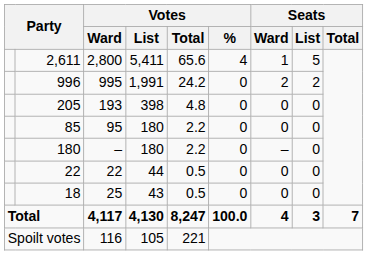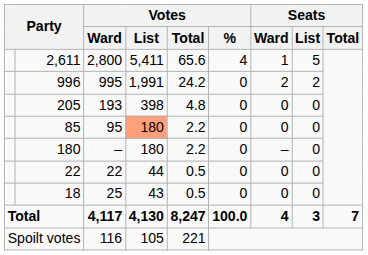85 | Votes / List: no background -> lightsalmon background
